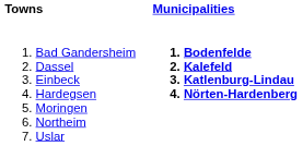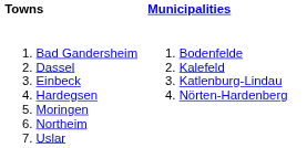row 2 | Municipalities: bold -> normal
